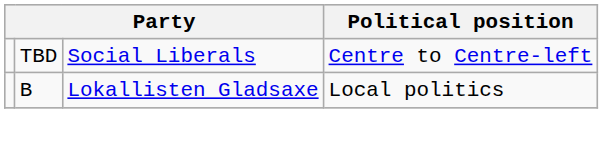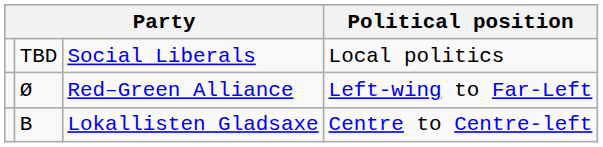Social Liberals | Political position: Centre to Centre-left -> Local politics
+ row: Ø | Red–Green Alliance | Left-wing to Far-Left
Lokallisten Gladsaxe | Political position: Local politics -> Centre to Centre-left
